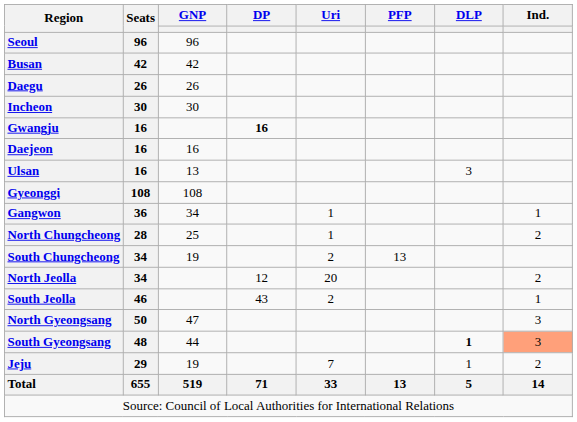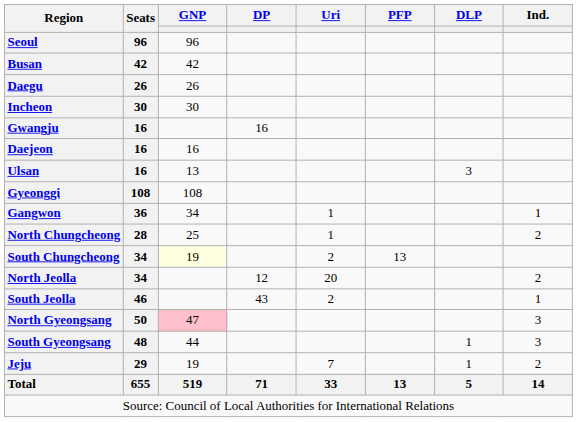Gwangju | DP: bold -> normal
South Chungcheong | GNP: no background -> lightyellow background
North Gyeongsang | GNP: no background -> pink background
South Gyeongsang | DLP: bold -> normal
South Gyeongsang | Ind.: lightsalmon background -> no background
